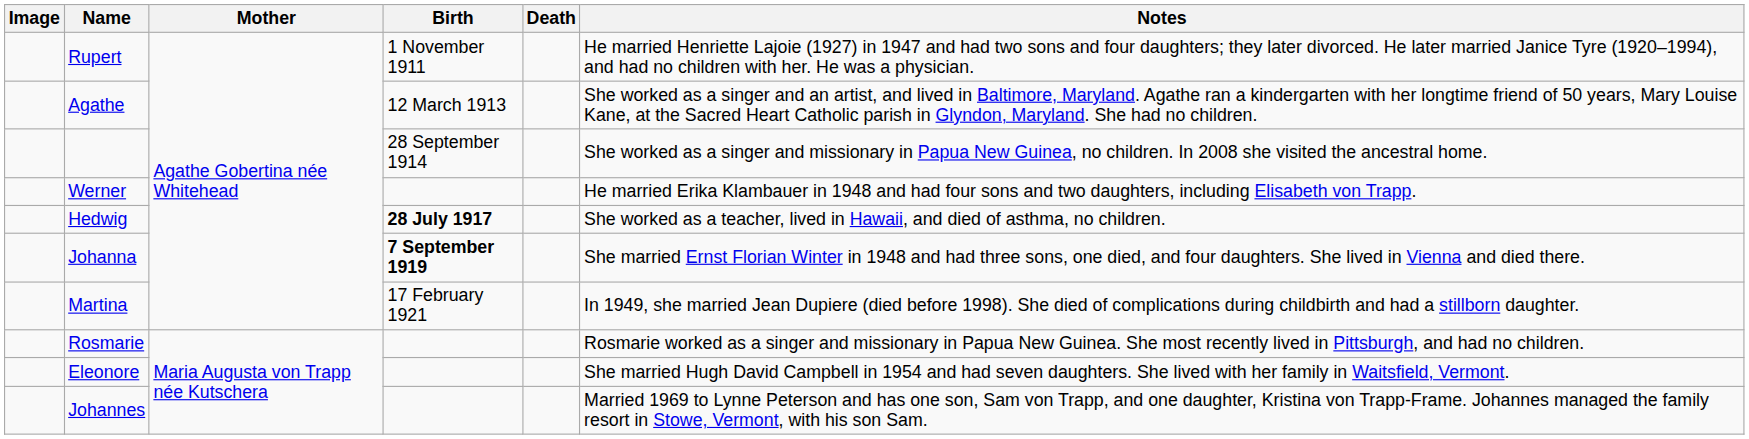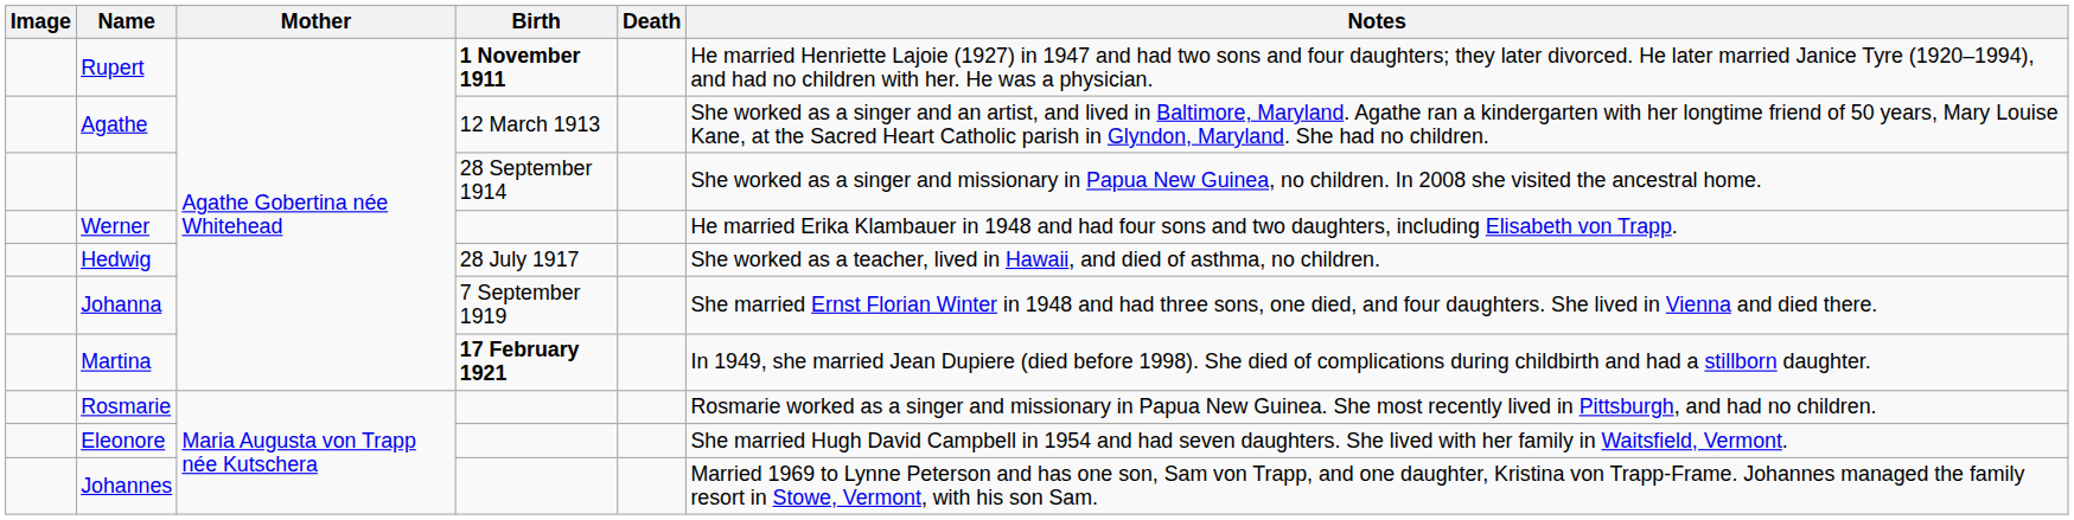Rupert | Birth: normal -> bold
Hedwig | Birth: bold -> normal
Johanna | Birth: bold -> normal
Martina | Birth: normal -> bold
